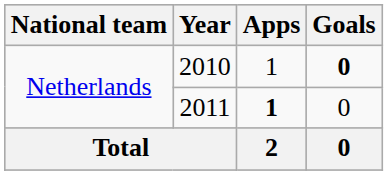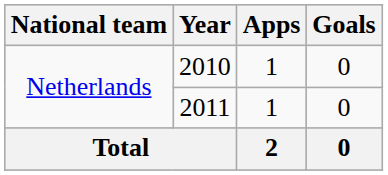2010 | Goals: bold -> normal
2011 | Apps: bold -> normal
